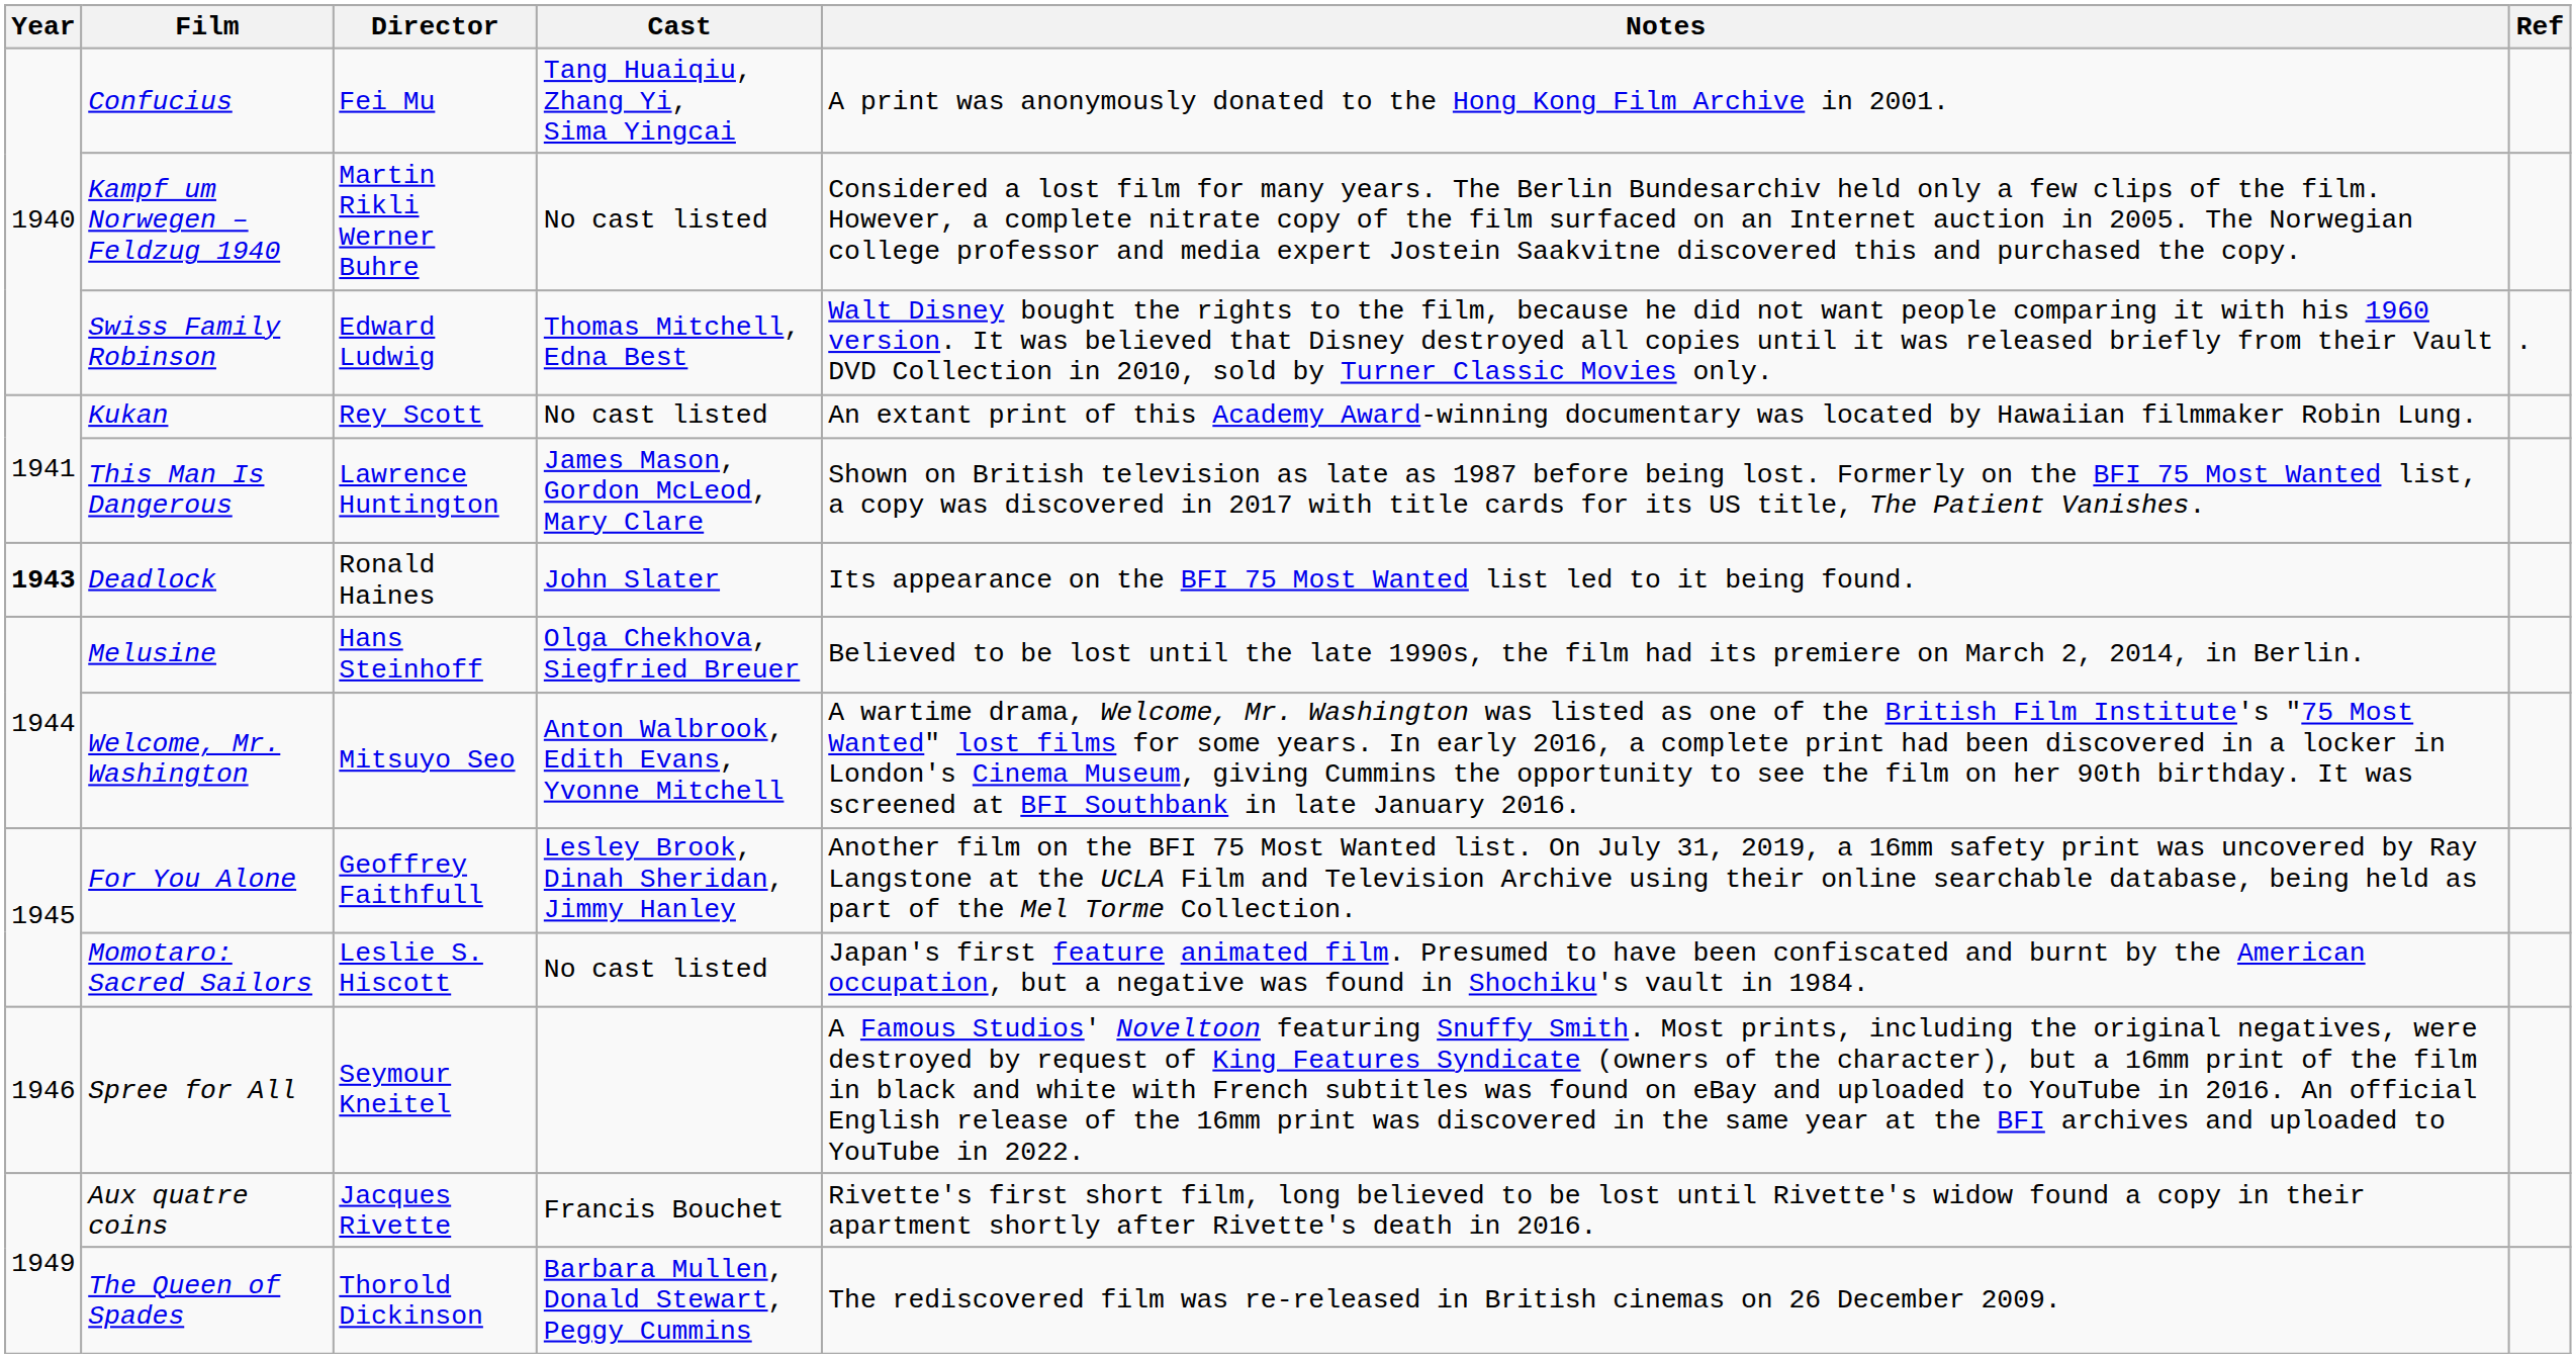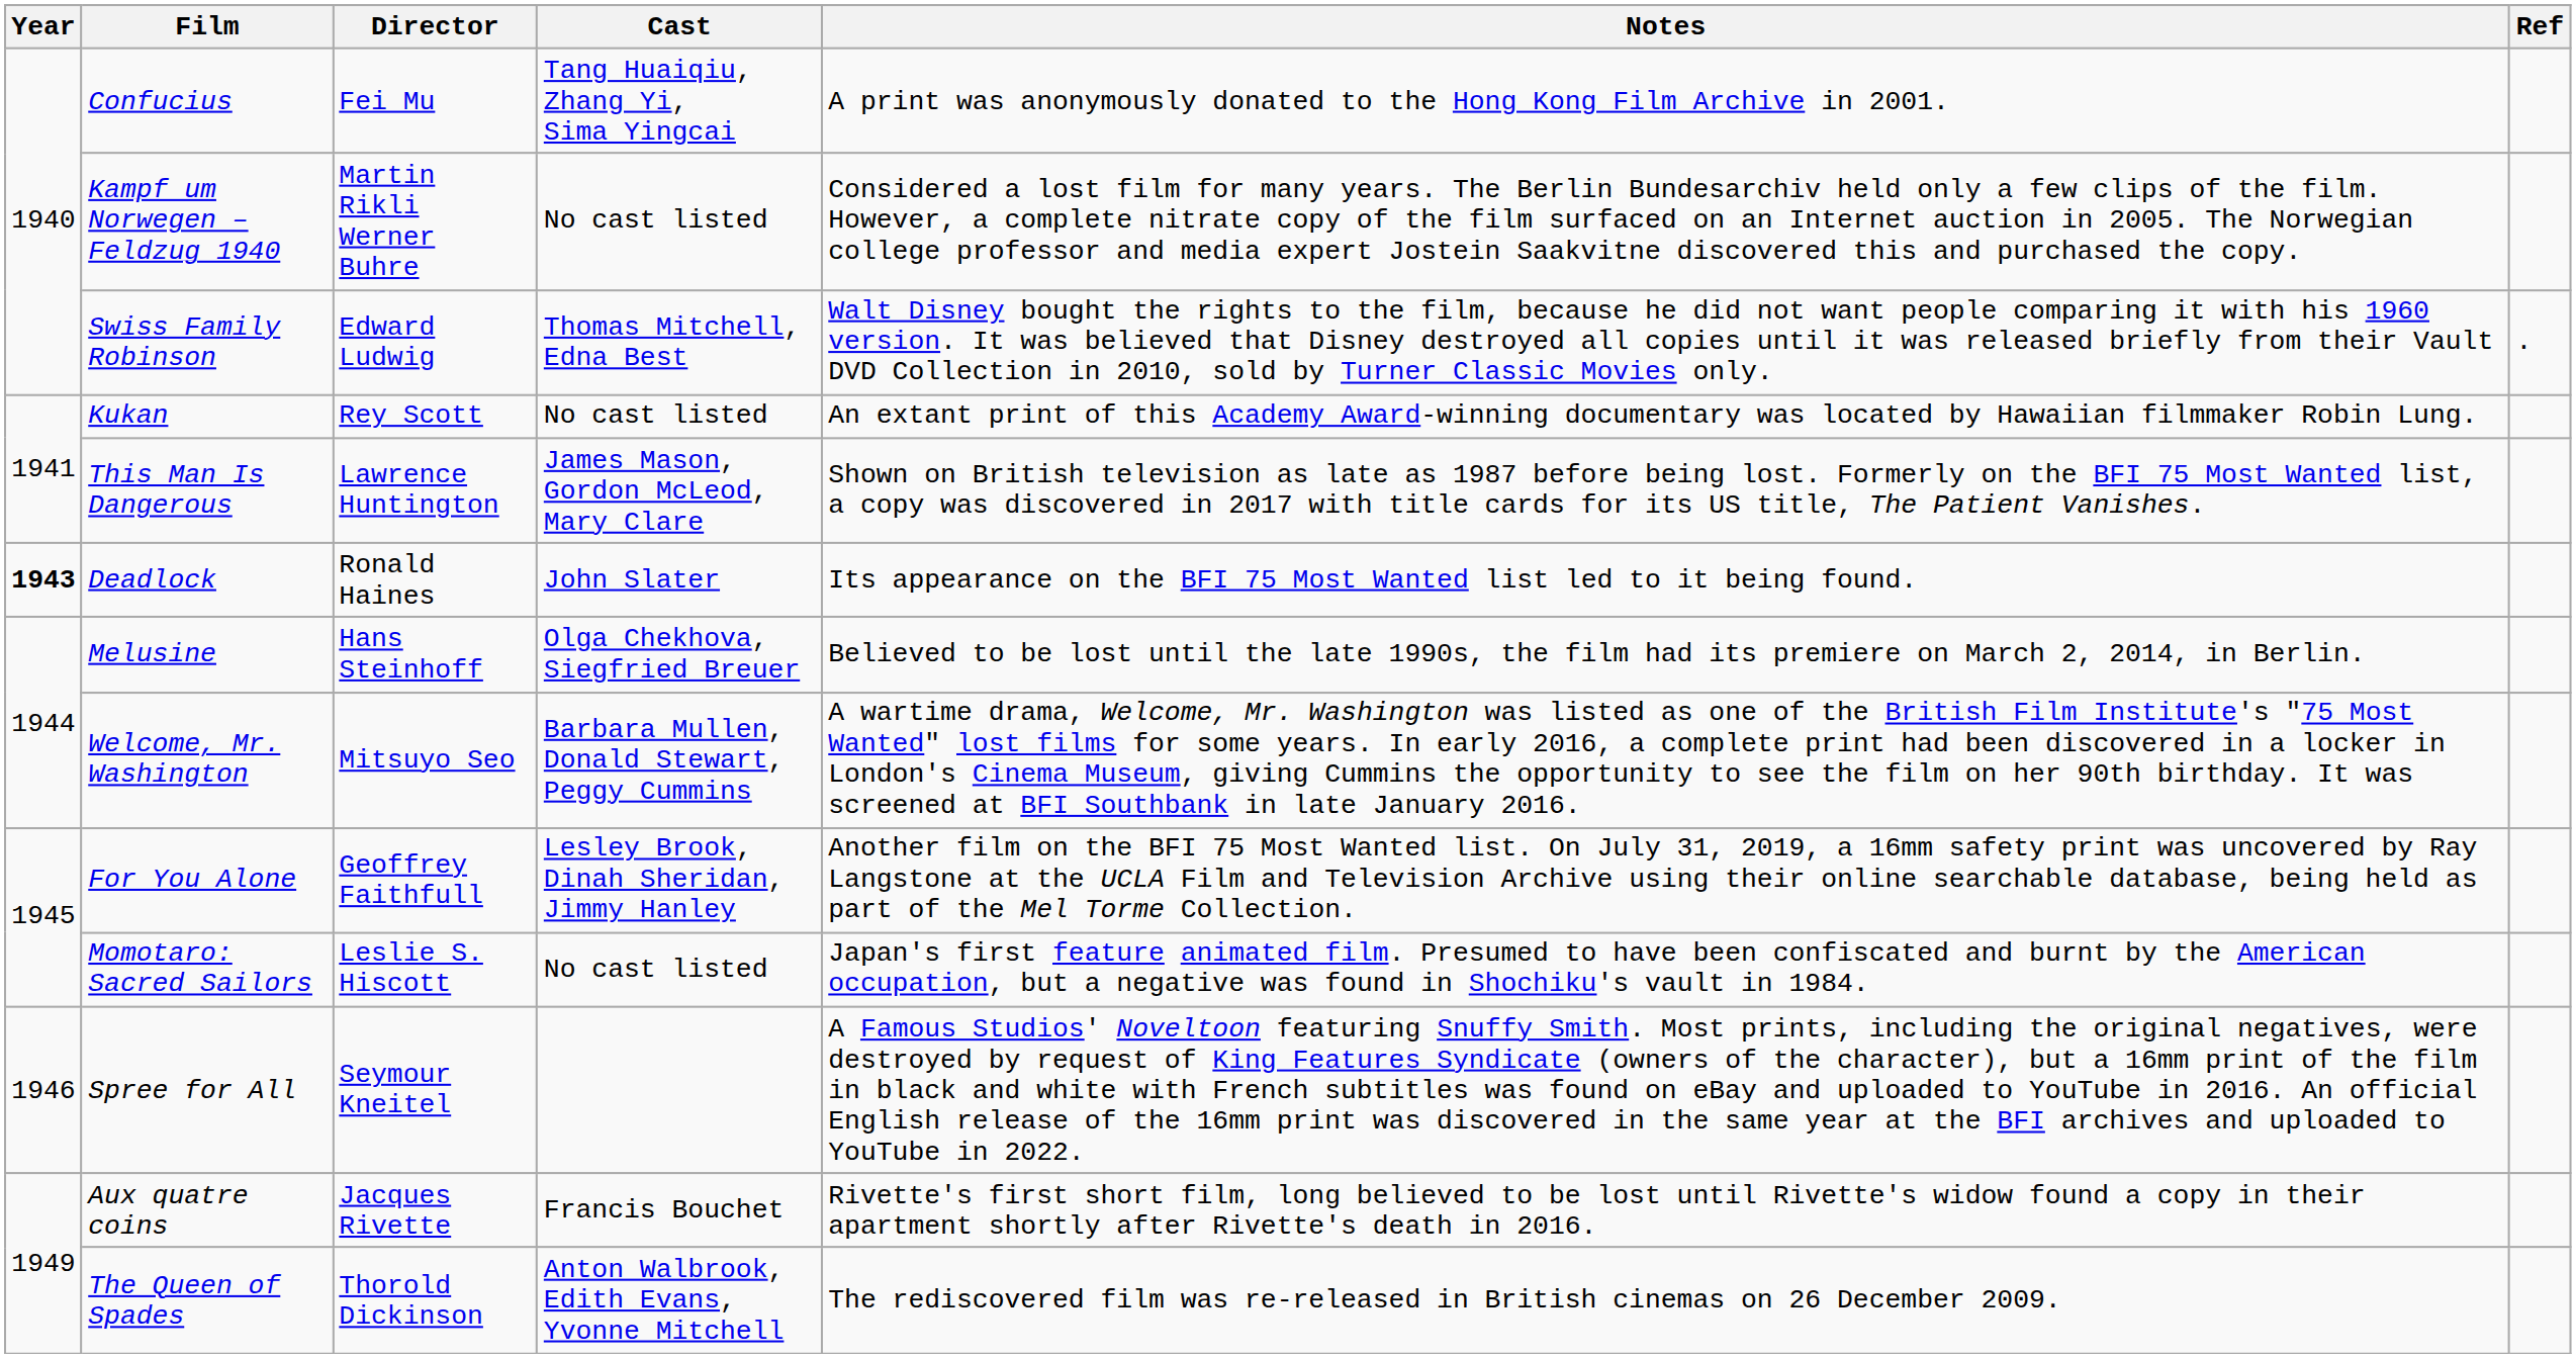Welcome, Mr. Washington | Cast: Anton Walbrook, Edith Evans, Yvonne Mitchell -> Barbara Mullen, Donald Stewart, Peggy Cummins
The Queen of Spades | Cast: Barbara Mullen, Donald Stewart, Peggy Cummins -> Anton Walbrook, Edith Evans, Yvonne Mitchell
